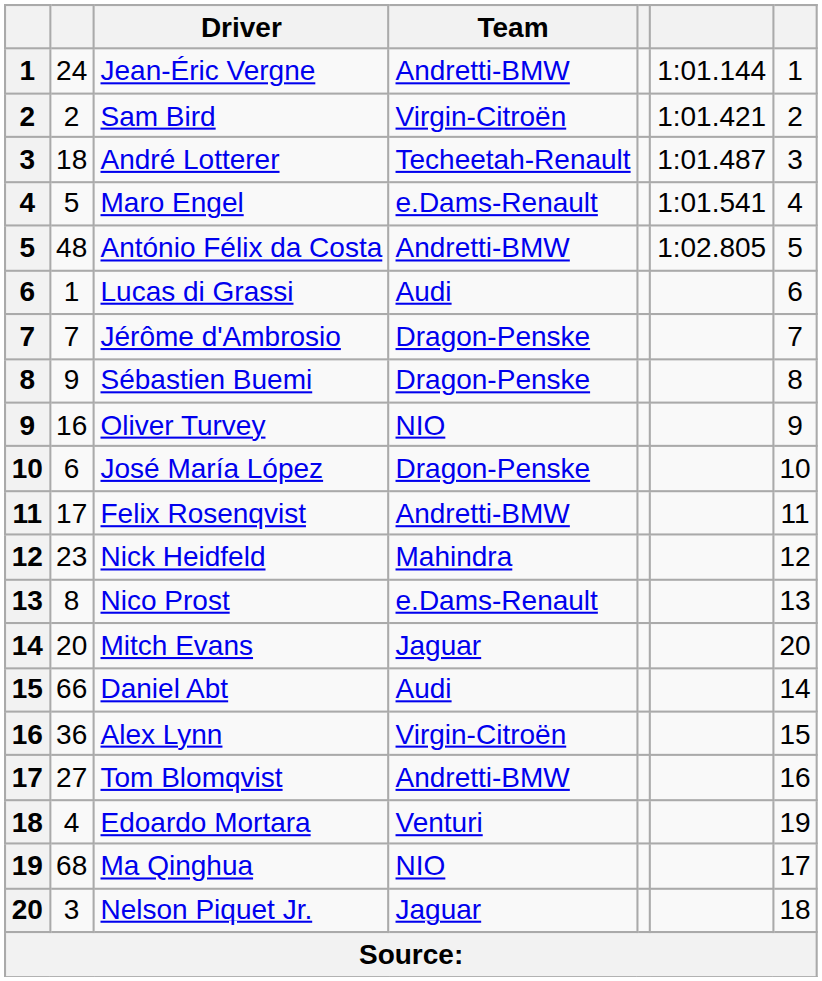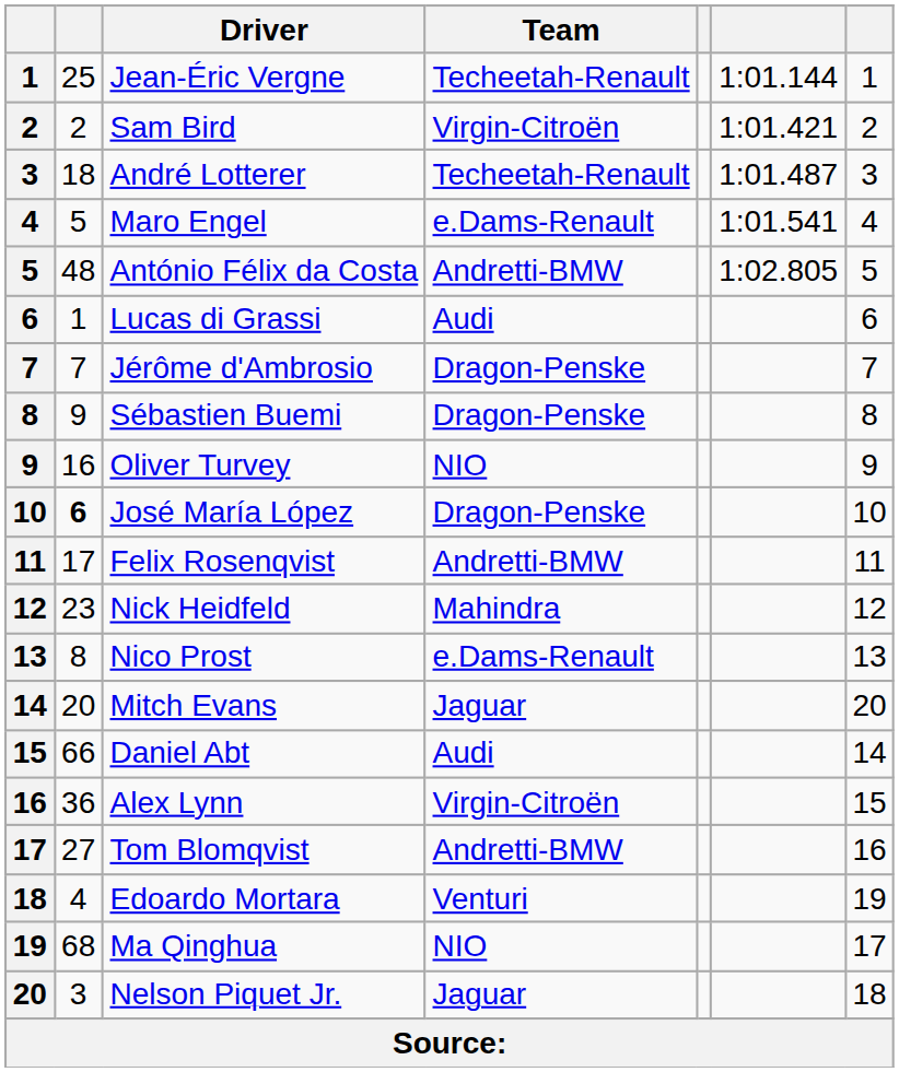Jean-Éric Vergne | column 2: 24 -> 25
Jean-Éric Vergne | Team: Andretti-BMW -> Techeetah-Renault
José María López | column 2: normal -> bold
